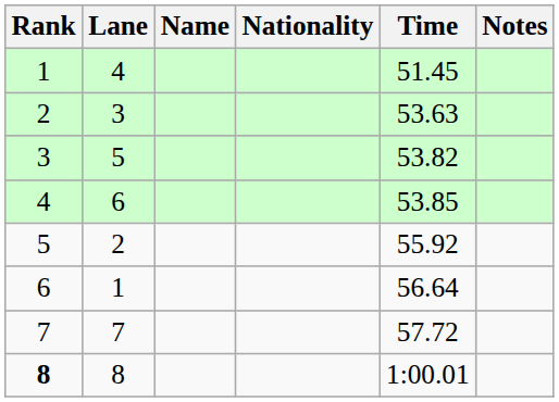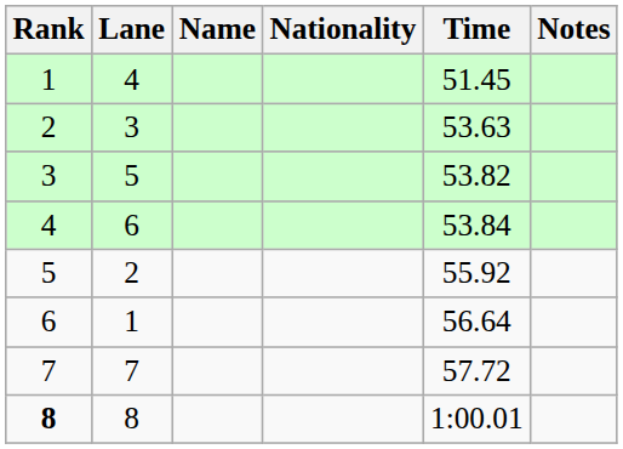row 5 | Time: 53.85 -> 53.84
